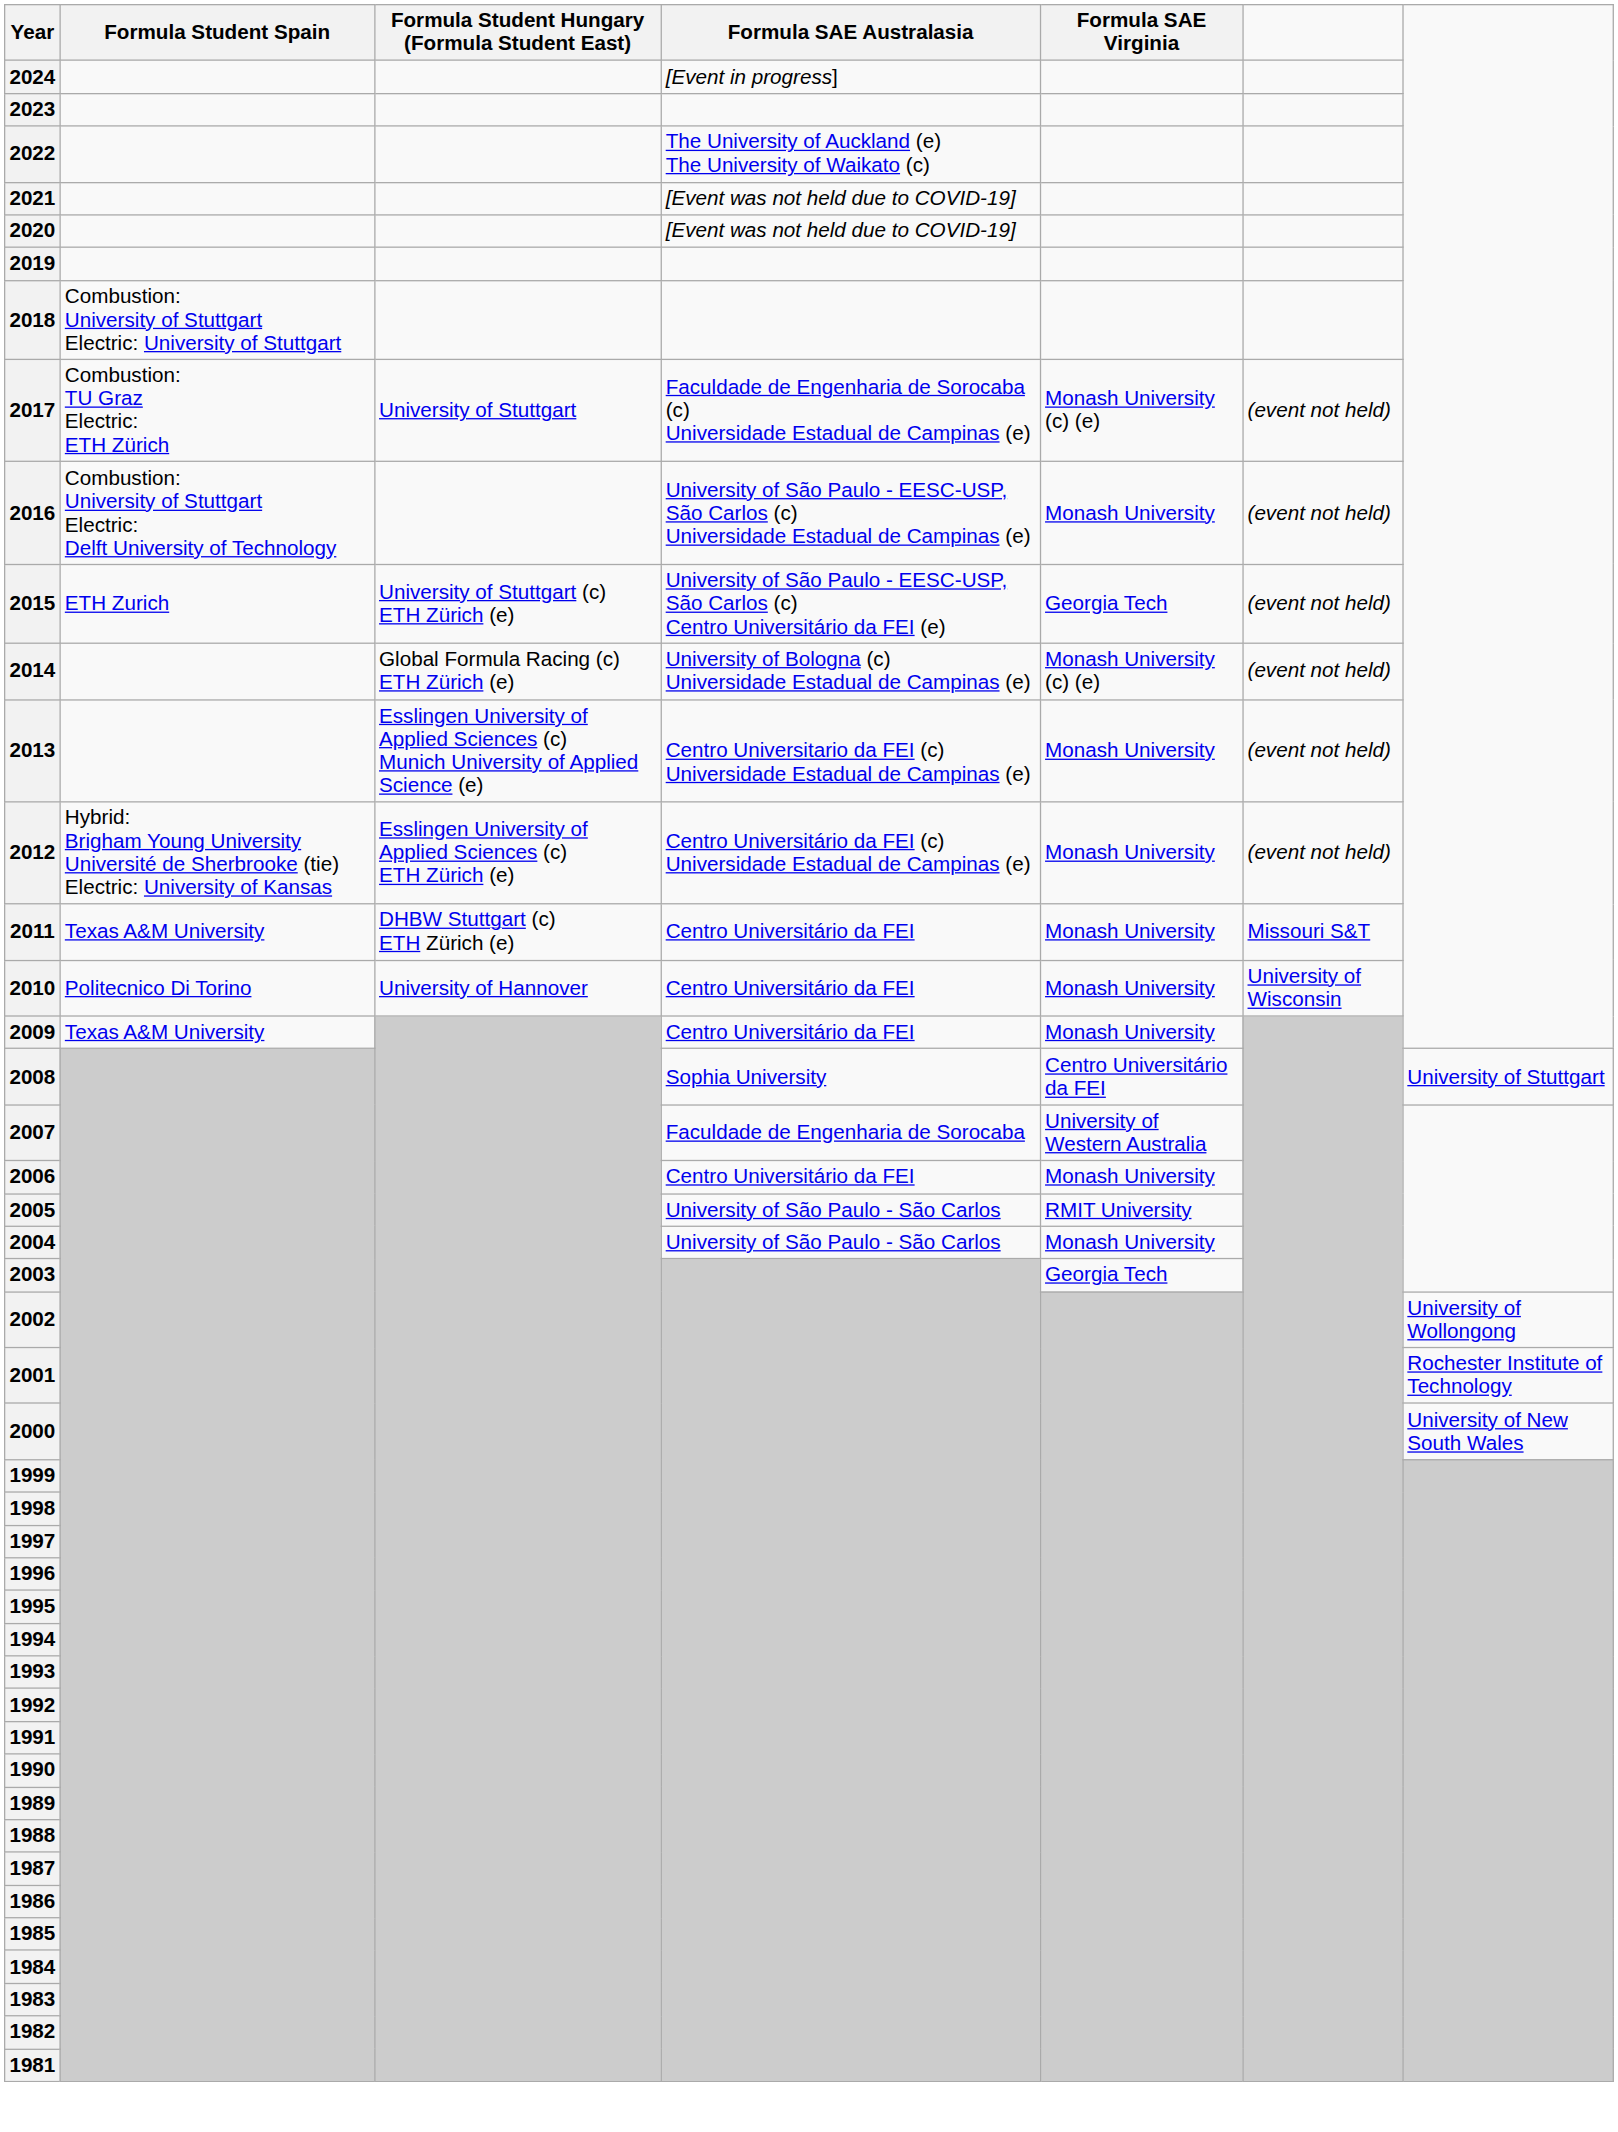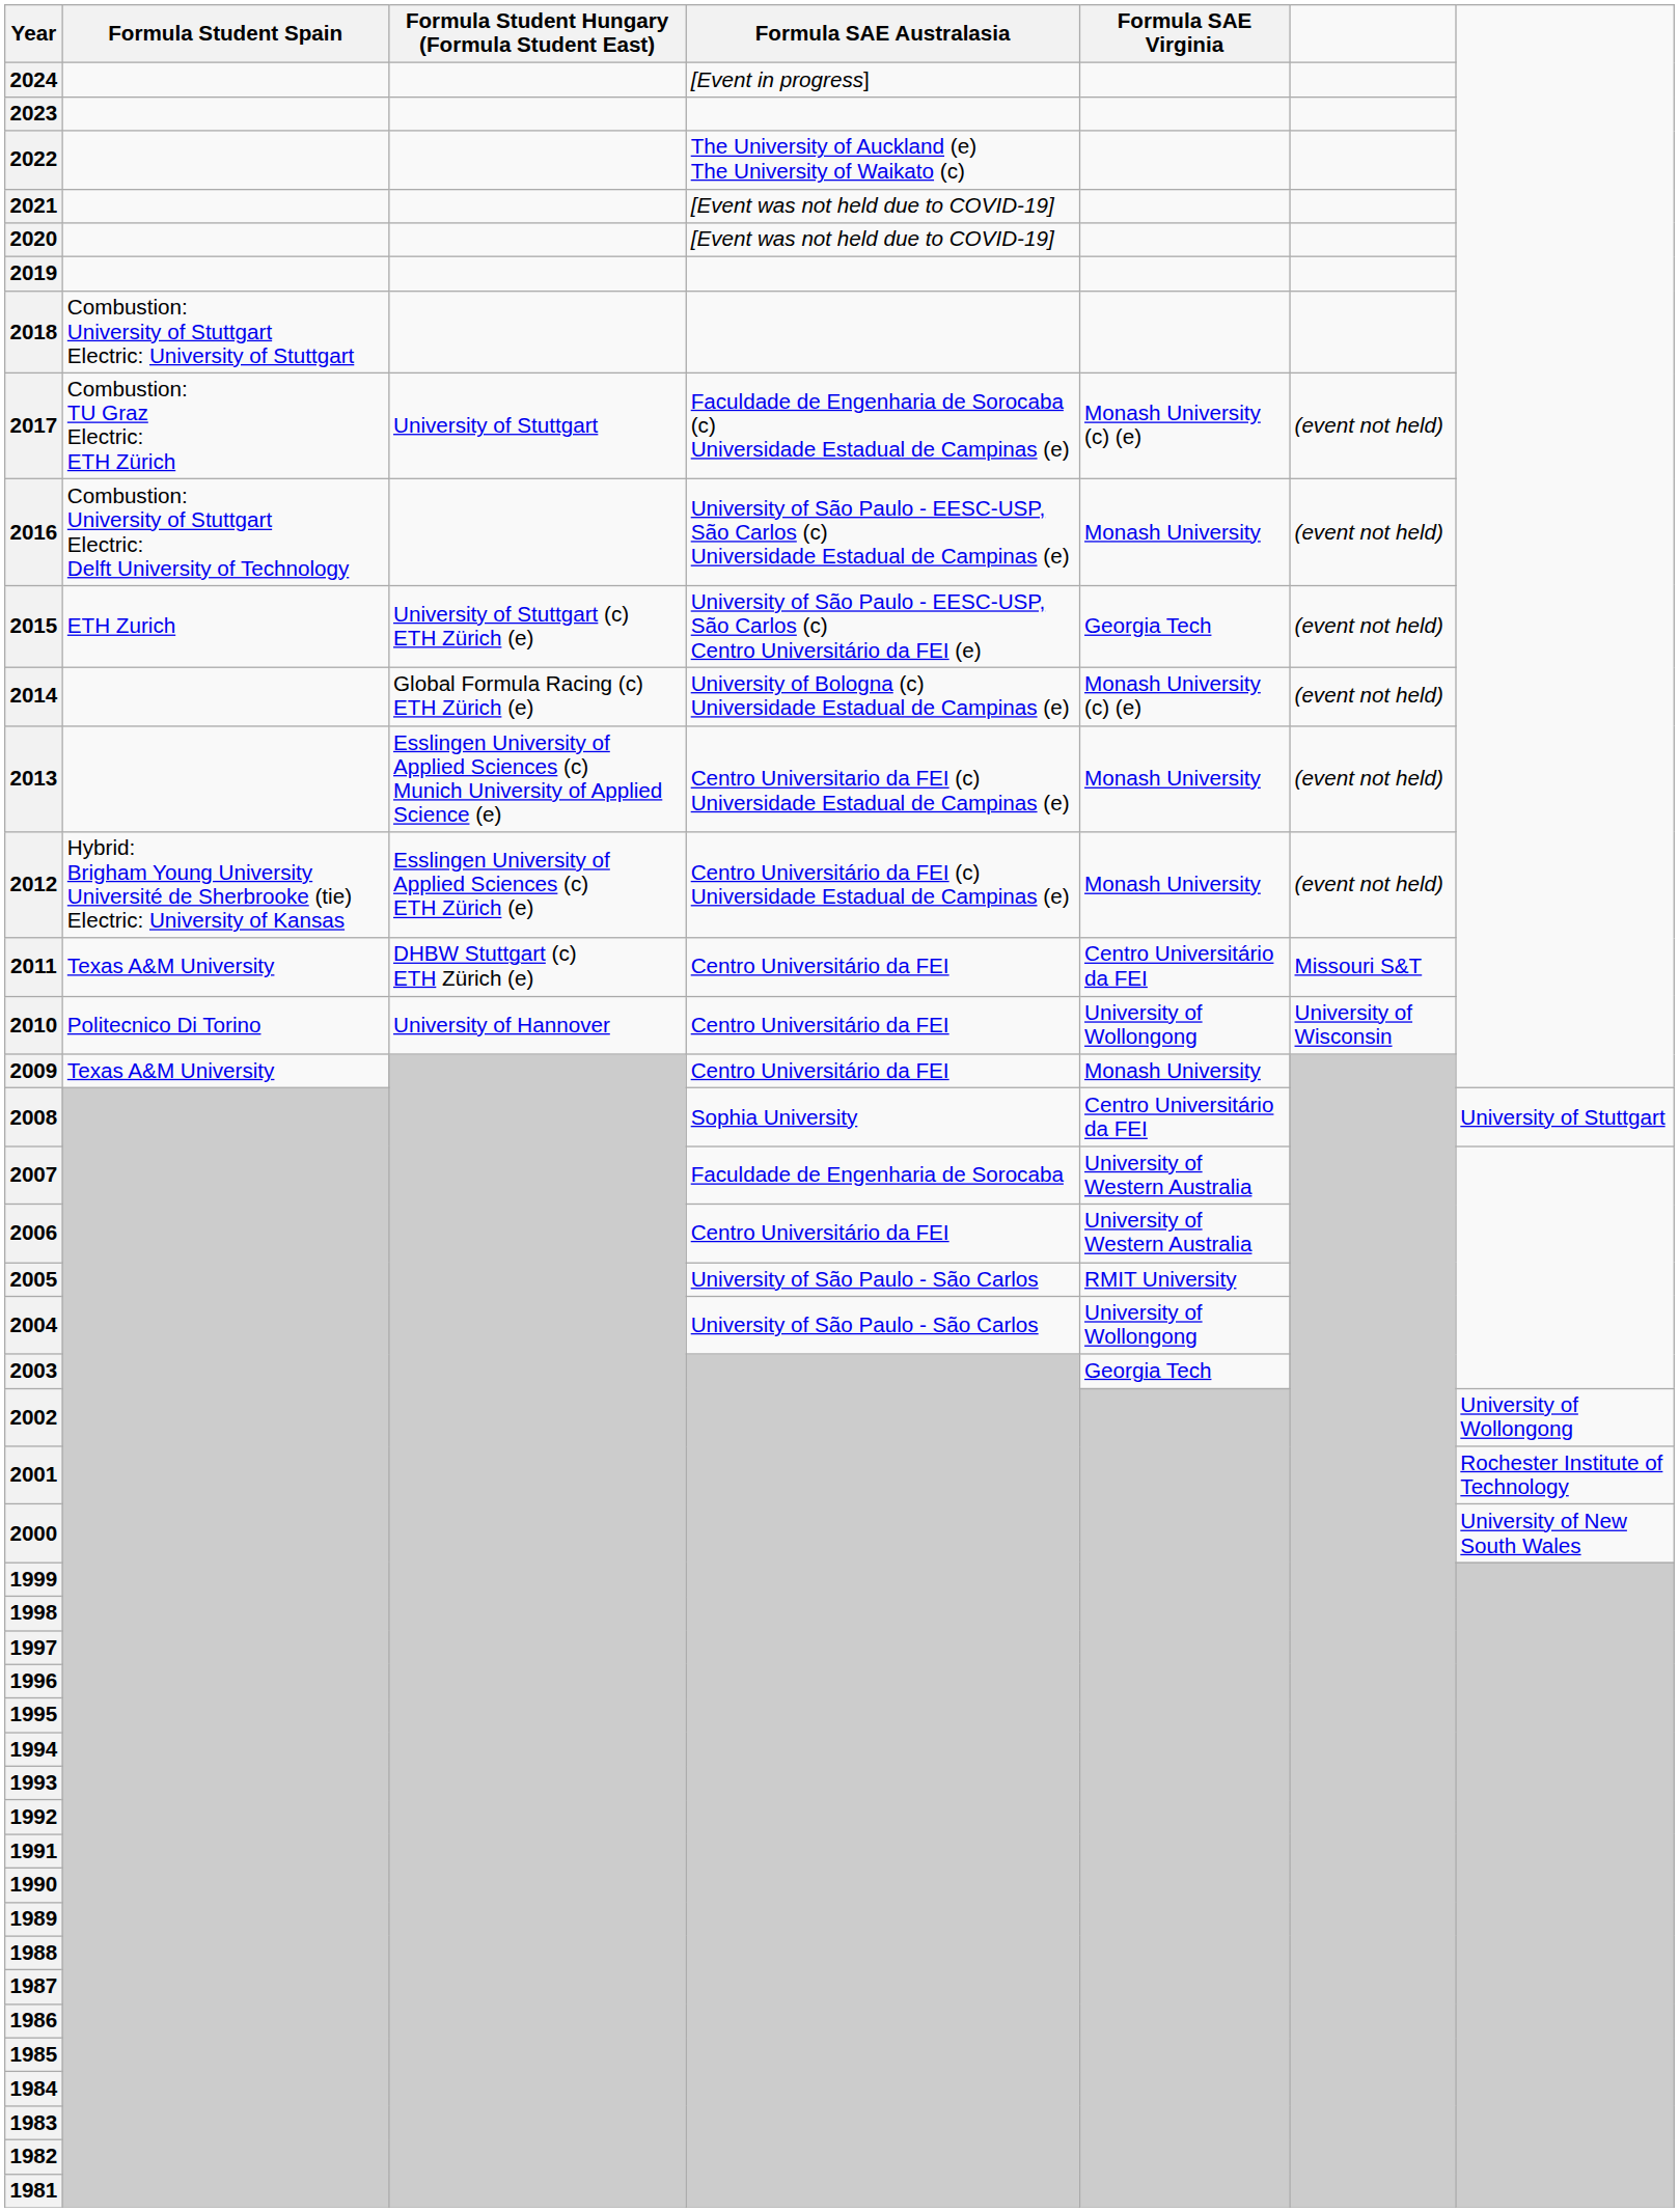2011 | Formula SAE Virginia: Monash University -> Centro Universitário da FEI
2010 | Formula SAE Virginia: Monash University -> University of Wollongong
2006 | Formula SAE Virginia: Monash University -> University of Western Australia
2004 | Formula SAE Virginia: Monash University -> University of Wollongong
